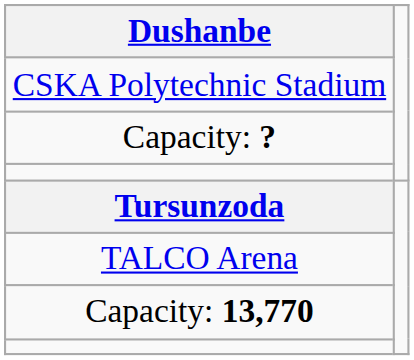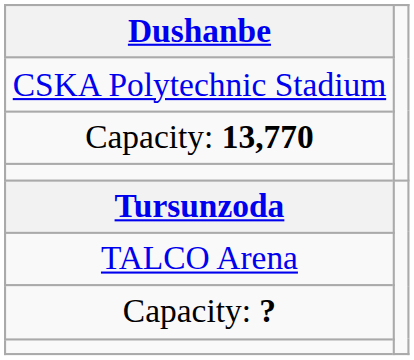row 3 | Dushanbe: Capacity: ? -> Capacity: 13,770
row 7 | Dushanbe: Capacity: 13,770 -> Capacity: ?
